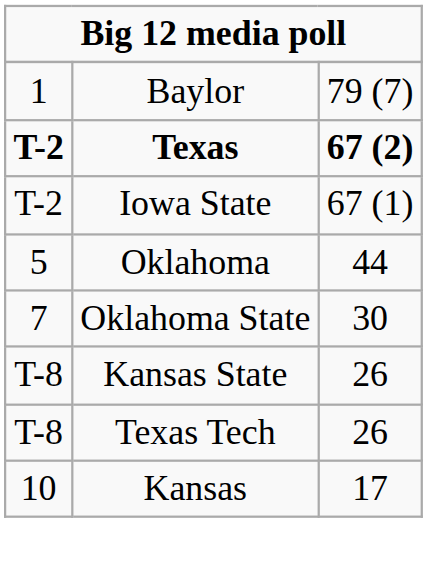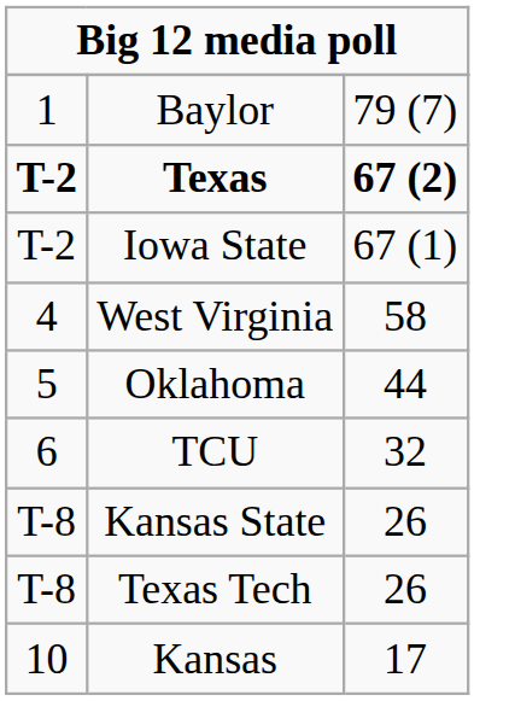+ row: 4 | West Virginia | 58
+ row: 6 | TCU | 32
- row: 7 | Oklahoma State | 30
